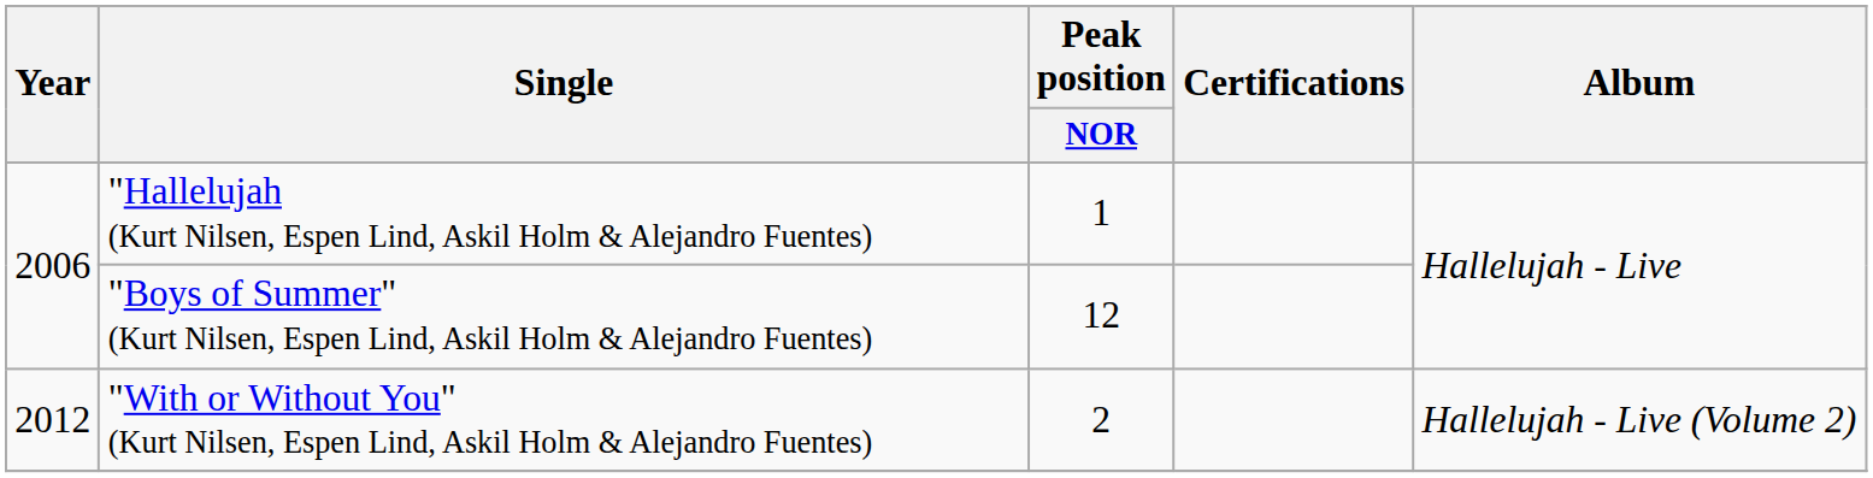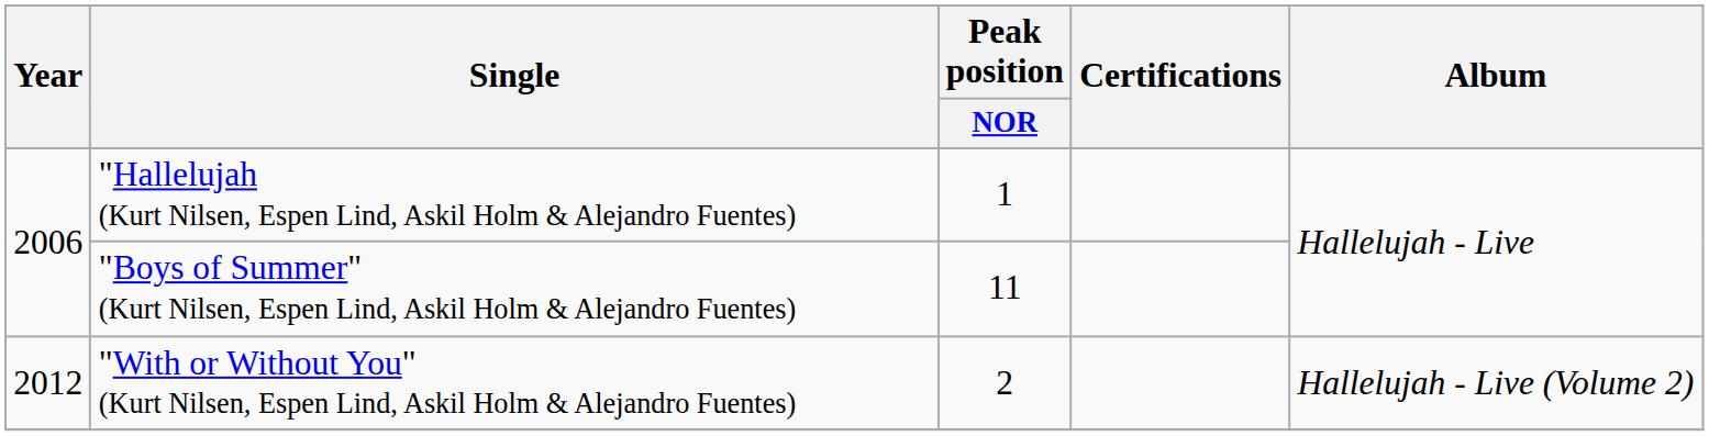row 4 | Peak position / NOR: 12 -> 11
